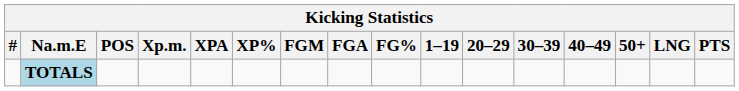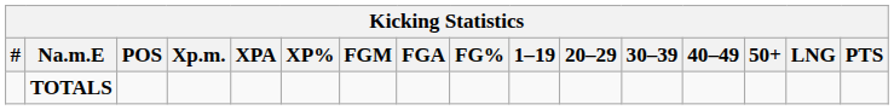row 3 | Na.m.E: lightblue background -> no background
